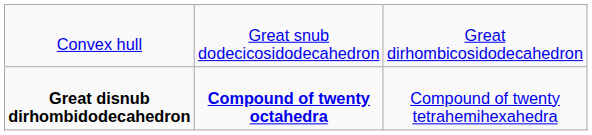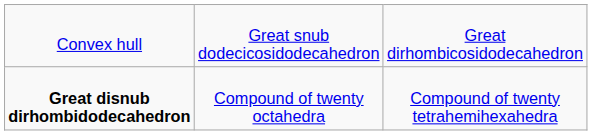Great disnub dirhombidodecahedron | column 2: bold -> normal
